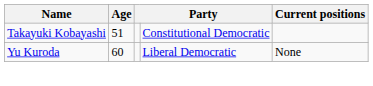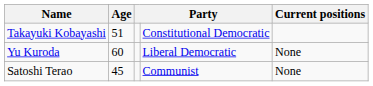+ row: Satoshi Terao | 45 | Communist | None
